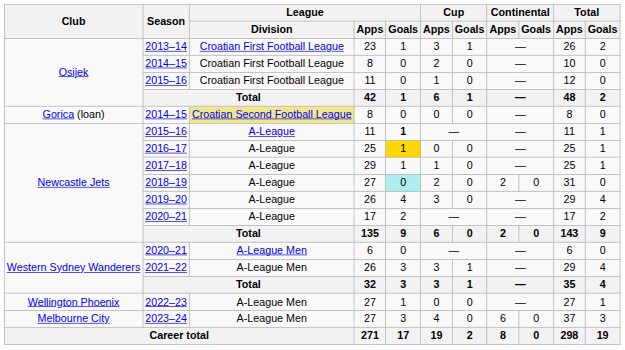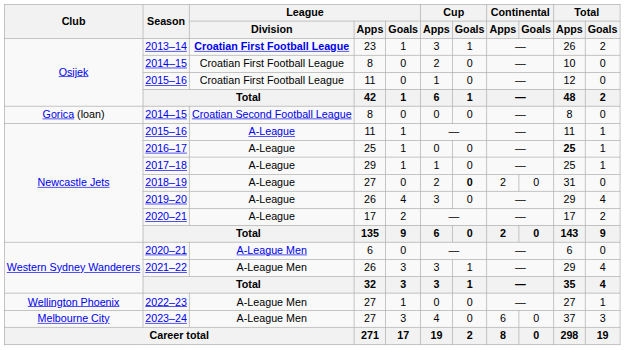2013–14 | League / Division: normal -> bold
Gorica (loan) / 2014–15 | League / Division: khaki background -> no background
Newcastle Jets / 2015–16 | League / Goals: bold -> normal
2016–17 | League / Goals: gold background -> no background
2016–17 | Total / Apps: normal -> bold
2018–19 | League / Goals: paleturquoise background -> no background
2018–19 | Cup / Goals: normal -> bold
